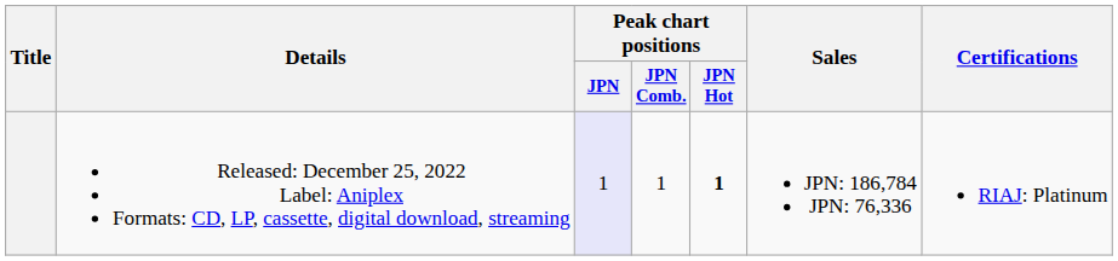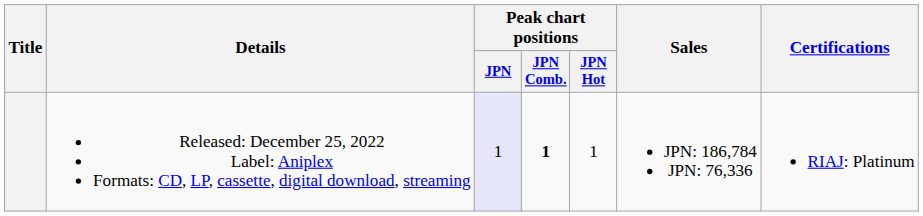row 3 | Peak chart positions / JPN Comb.: normal -> bold
row 3 | Peak chart positions / JPN Hot: bold -> normal
